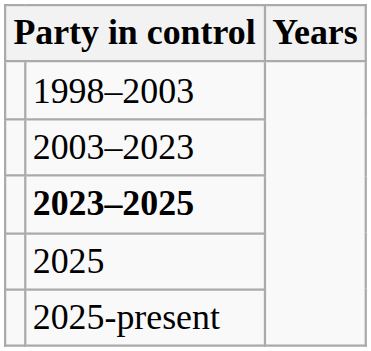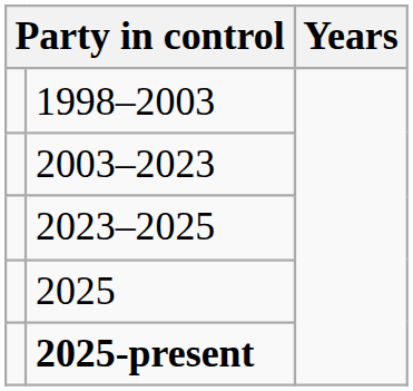2023–2025 | column 2: bold -> normal
2025-present | column 2: normal -> bold
